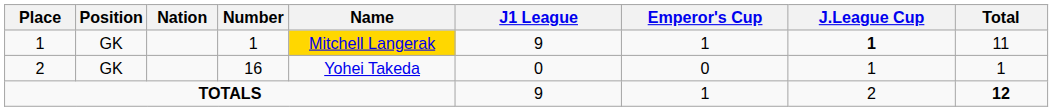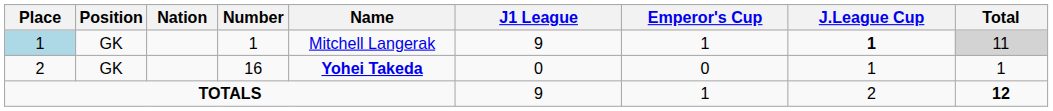row 2 | Place: no background -> lightblue background
row 2 | Name: gold background -> no background
row 2 | Total: no background -> lightgrey background
row 3 | Name: normal -> bold
